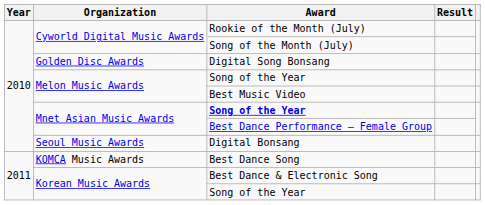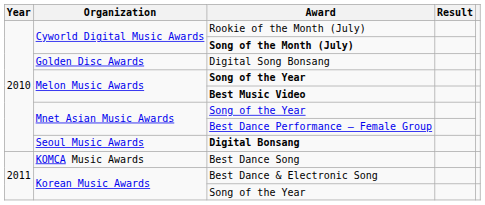Song of the Month (July) | Award: normal -> bold
Melon Music Awards / Song of the Year | Award: normal -> bold
Best Music Video | Award: normal -> bold
Mnet Asian Music Awards / Song of the Year | Award: bold -> normal
Digital Bonsang | Award: normal -> bold
